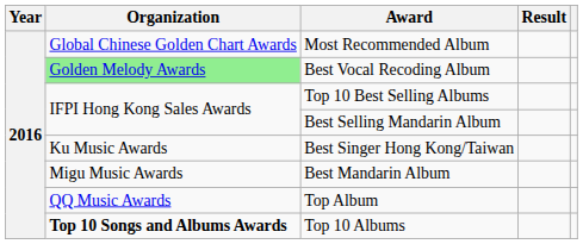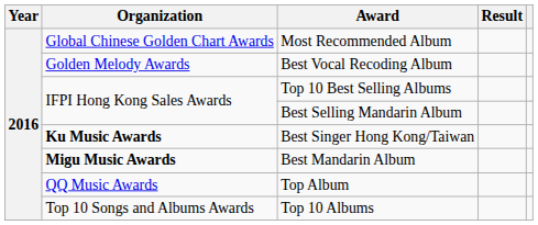Best Vocal Recoding Album | Organization: lightgreen background -> no background
Best Singer Hong Kong/Taiwan | Organization: normal -> bold
Best Mandarin Album | Organization: normal -> bold
Top 10 Albums | Organization: bold -> normal
